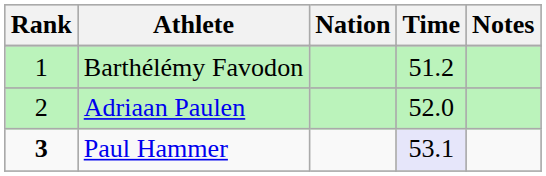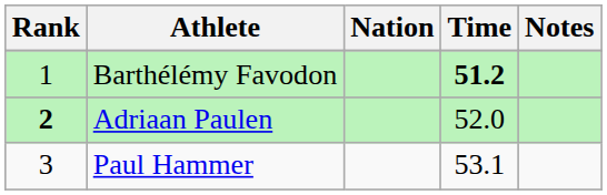Barthélémy Favodon | Time: normal -> bold
Adriaan Paulen | Rank: normal -> bold
Paul Hammer | Rank: bold -> normal
Paul Hammer | Time: lavender background -> no background
